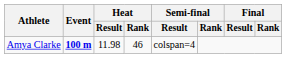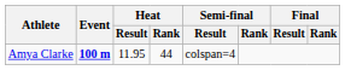Amya Clarke | Heat / Result: 11.98 -> 11.95
Amya Clarke | Heat / Rank: 46 -> 44
